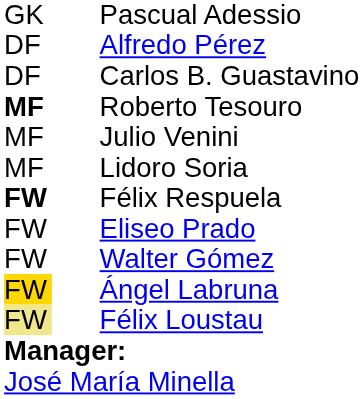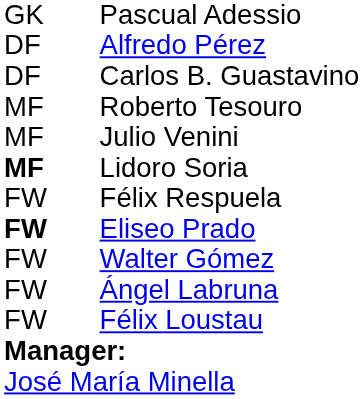Roberto Tesouro | column 1: bold -> normal
Lidoro Soria | column 1: normal -> bold
Félix Respuela | column 1: bold -> normal
Eliseo Prado | column 1: normal -> bold
Ángel Labruna | column 1: gold background -> no background
Félix Loustau | column 1: khaki background -> no background
